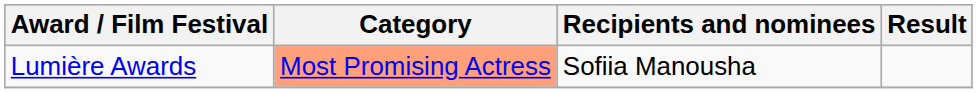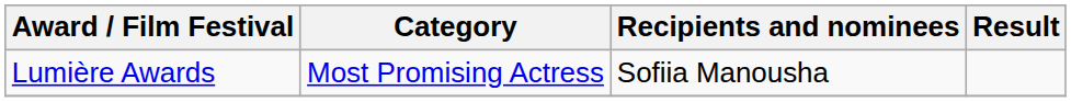Lumière Awards | Category: lightsalmon background -> no background
